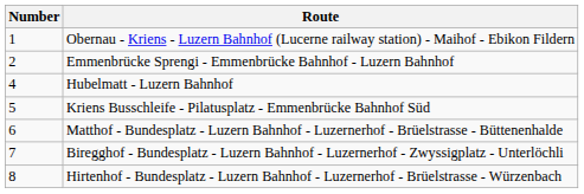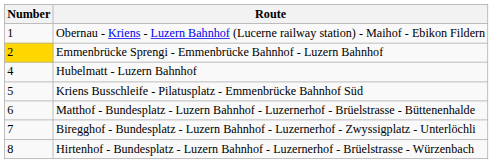Emmenbrücke Sprengi - Emmenbrücke Bahnhof - Luzern Bahnhof | Number: no background -> gold background
